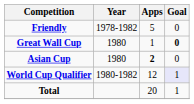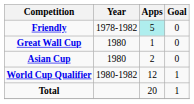Friendly | Apps: no background -> paleturquoise background
Great Wall Cup | Goal: bold -> normal
Asian Cup | Apps: bold -> normal
World Cup Qualifier | Goal: lavender background -> no background
